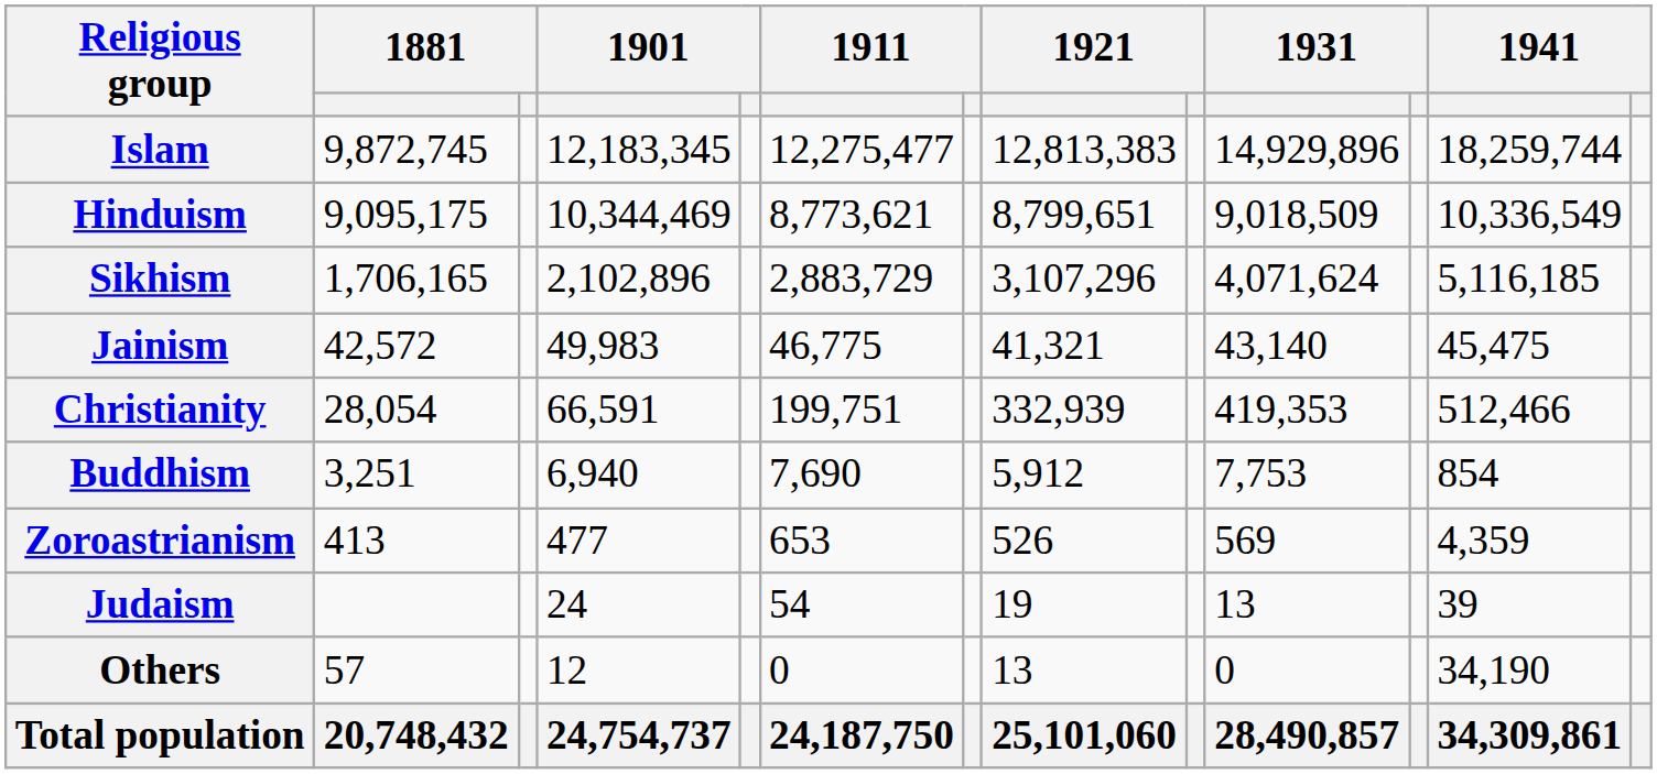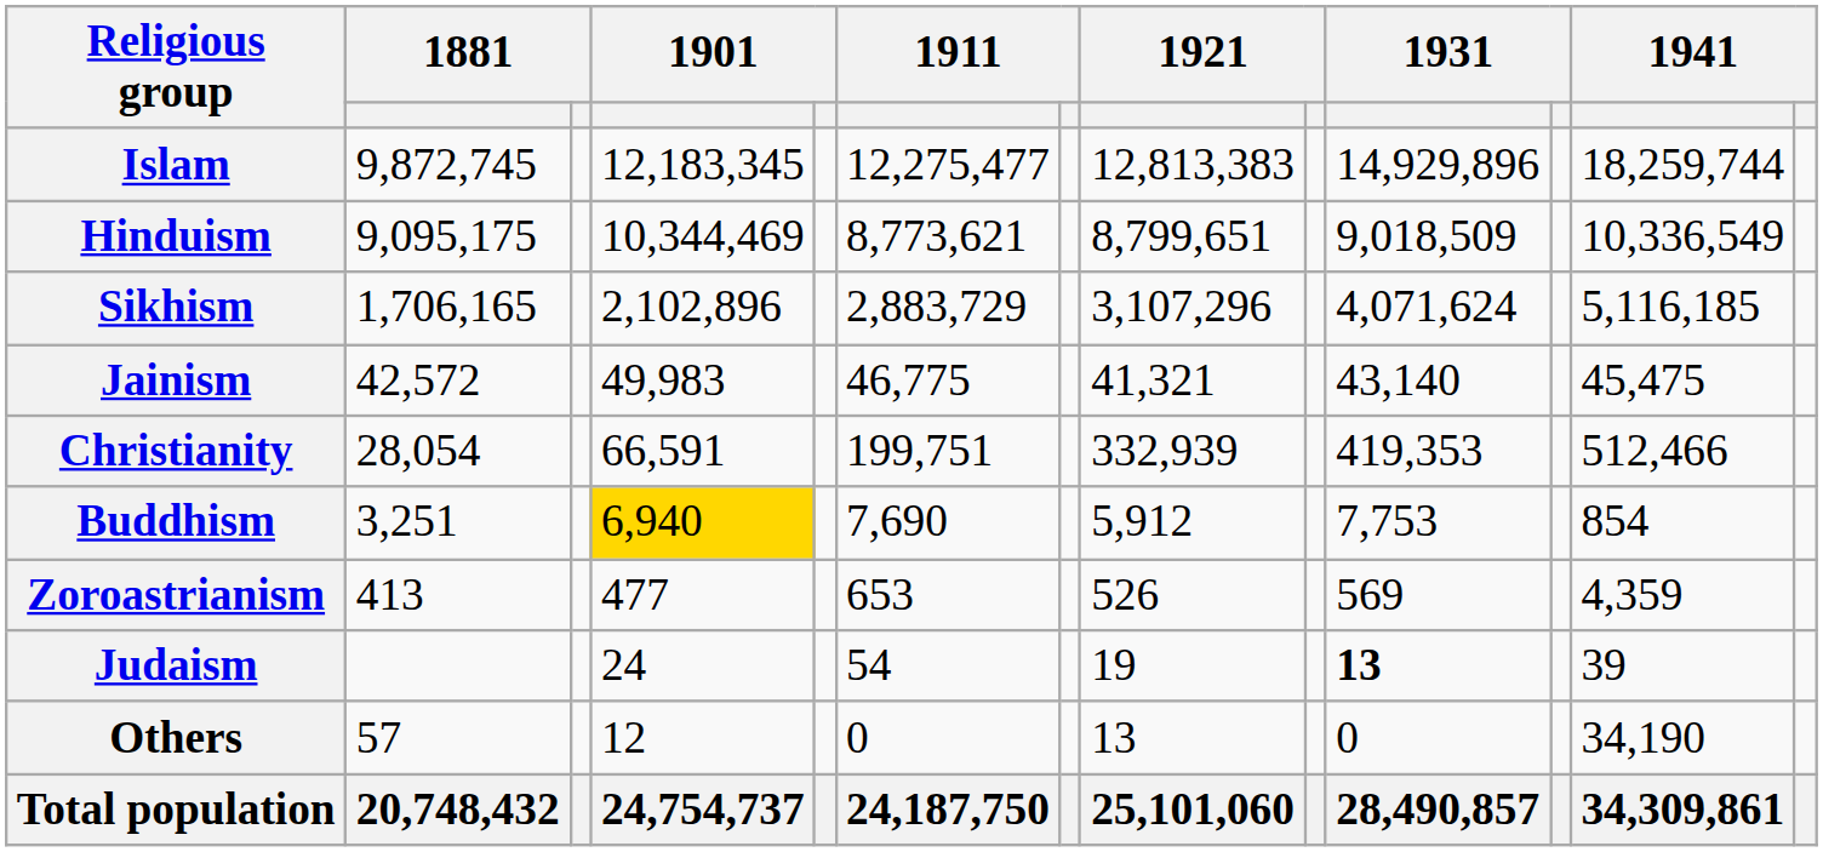Buddhism | column 4: no background -> gold background
Judaism | column 10: normal -> bold
